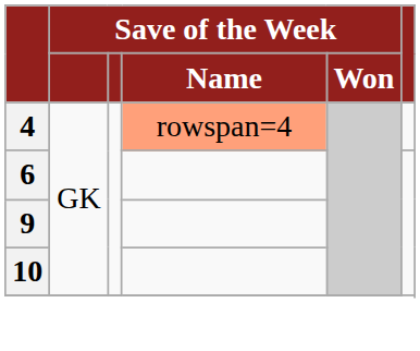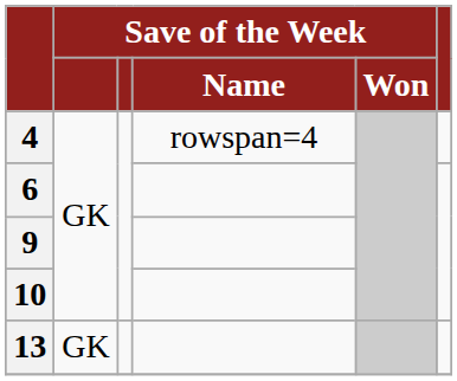4 | Save of the Week / Name: lightsalmon background -> no background
+ row: 13 | GK
